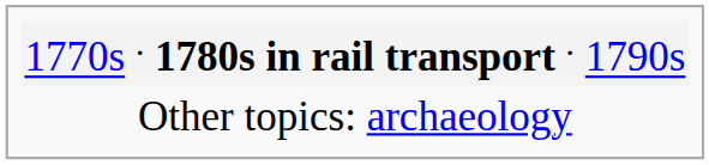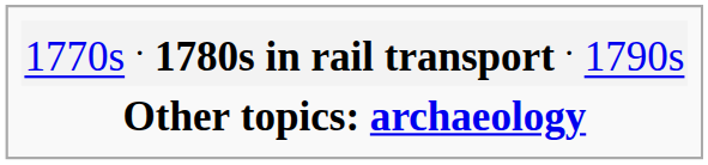row 2 | column 1: normal -> bold
